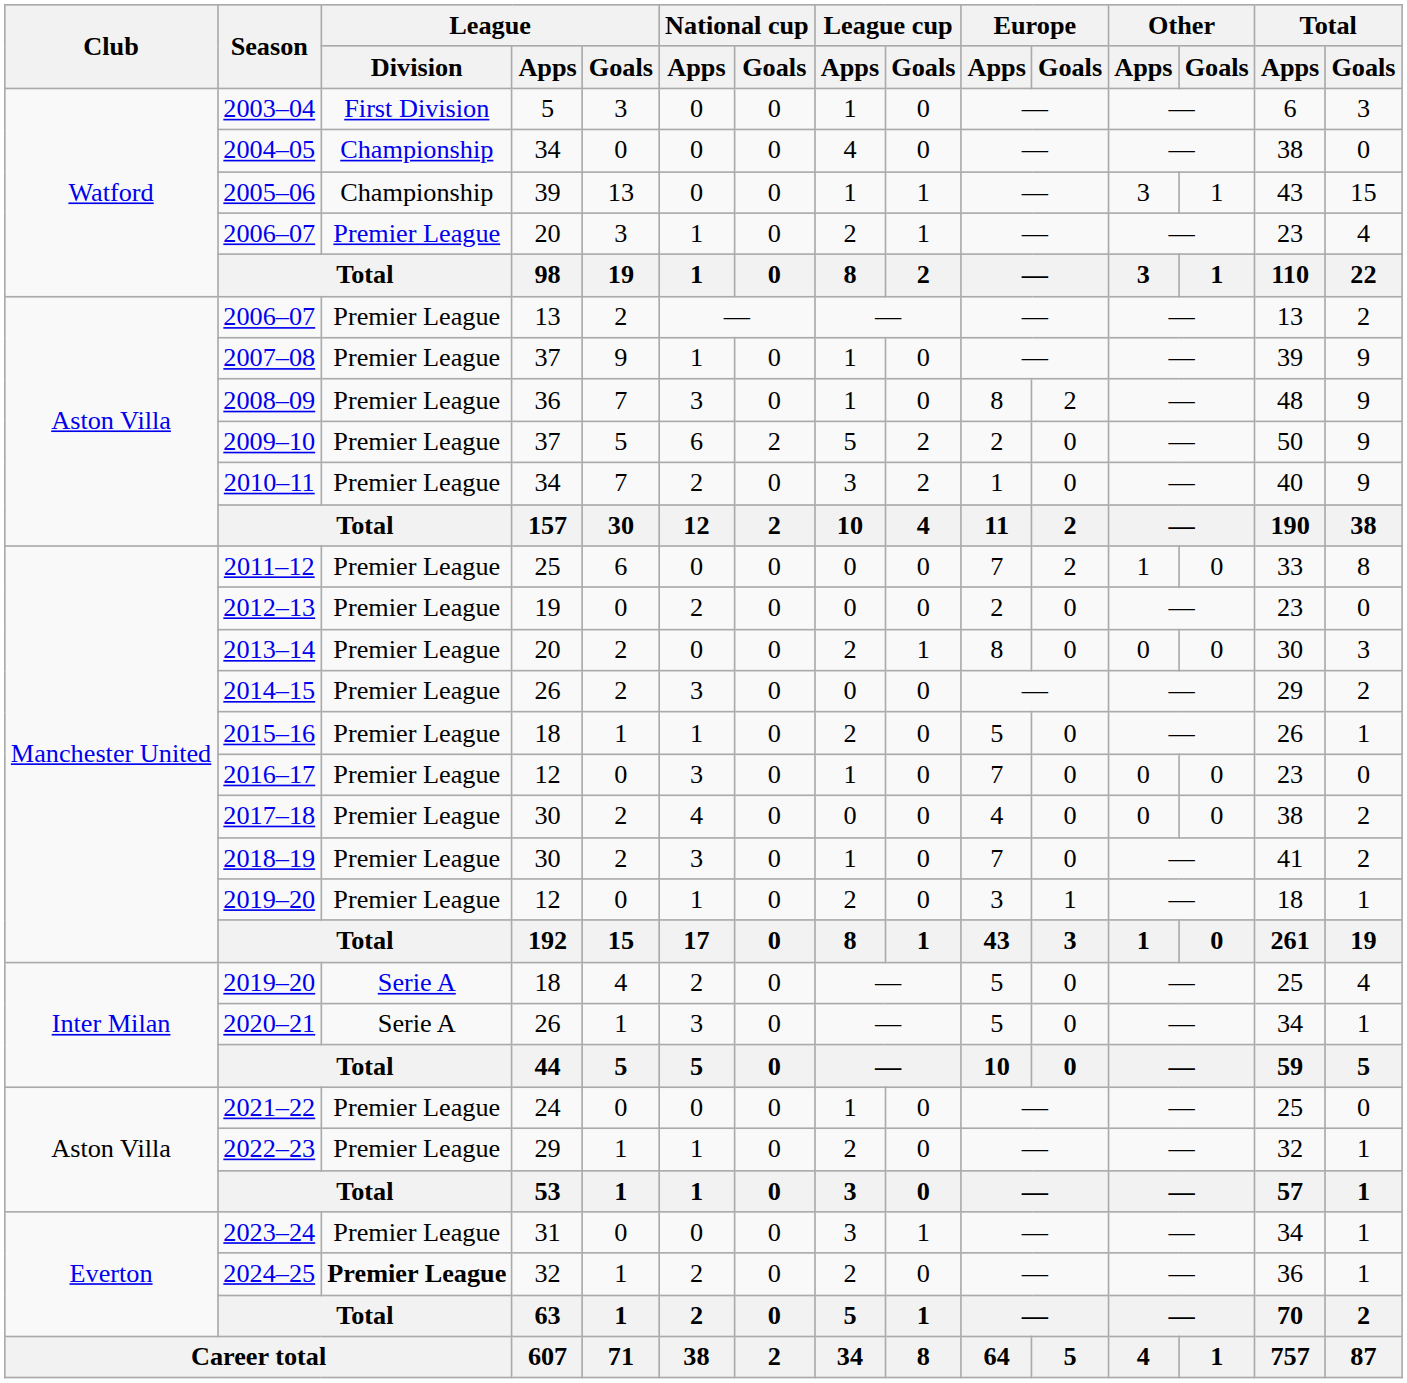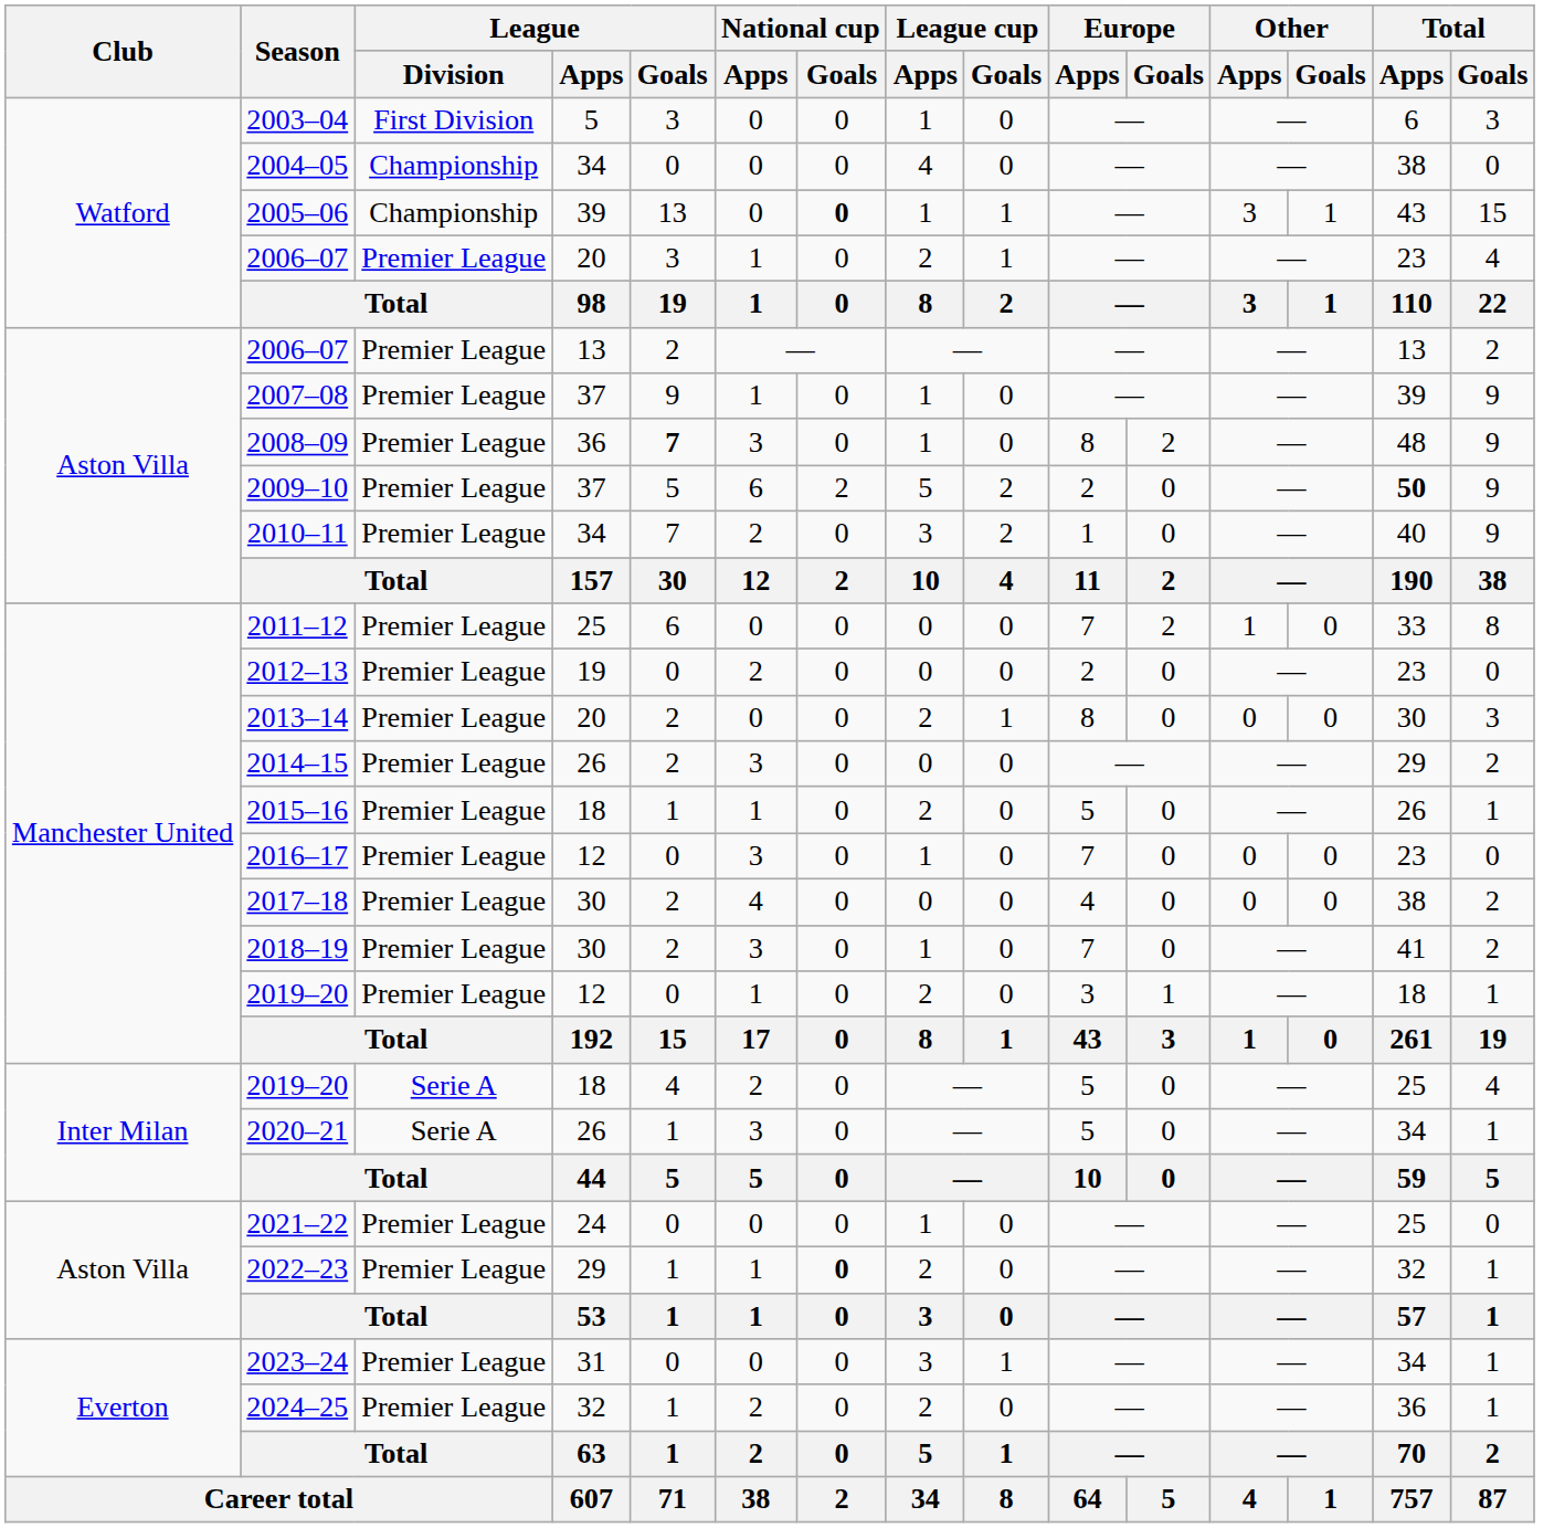2005–06 | National cup / Goals: normal -> bold
2008–09 | League / Goals: normal -> bold
2009–10 | Total / Apps: normal -> bold
2022–23 | National cup / Goals: normal -> bold
2024–25 | League / Division: bold -> normal
